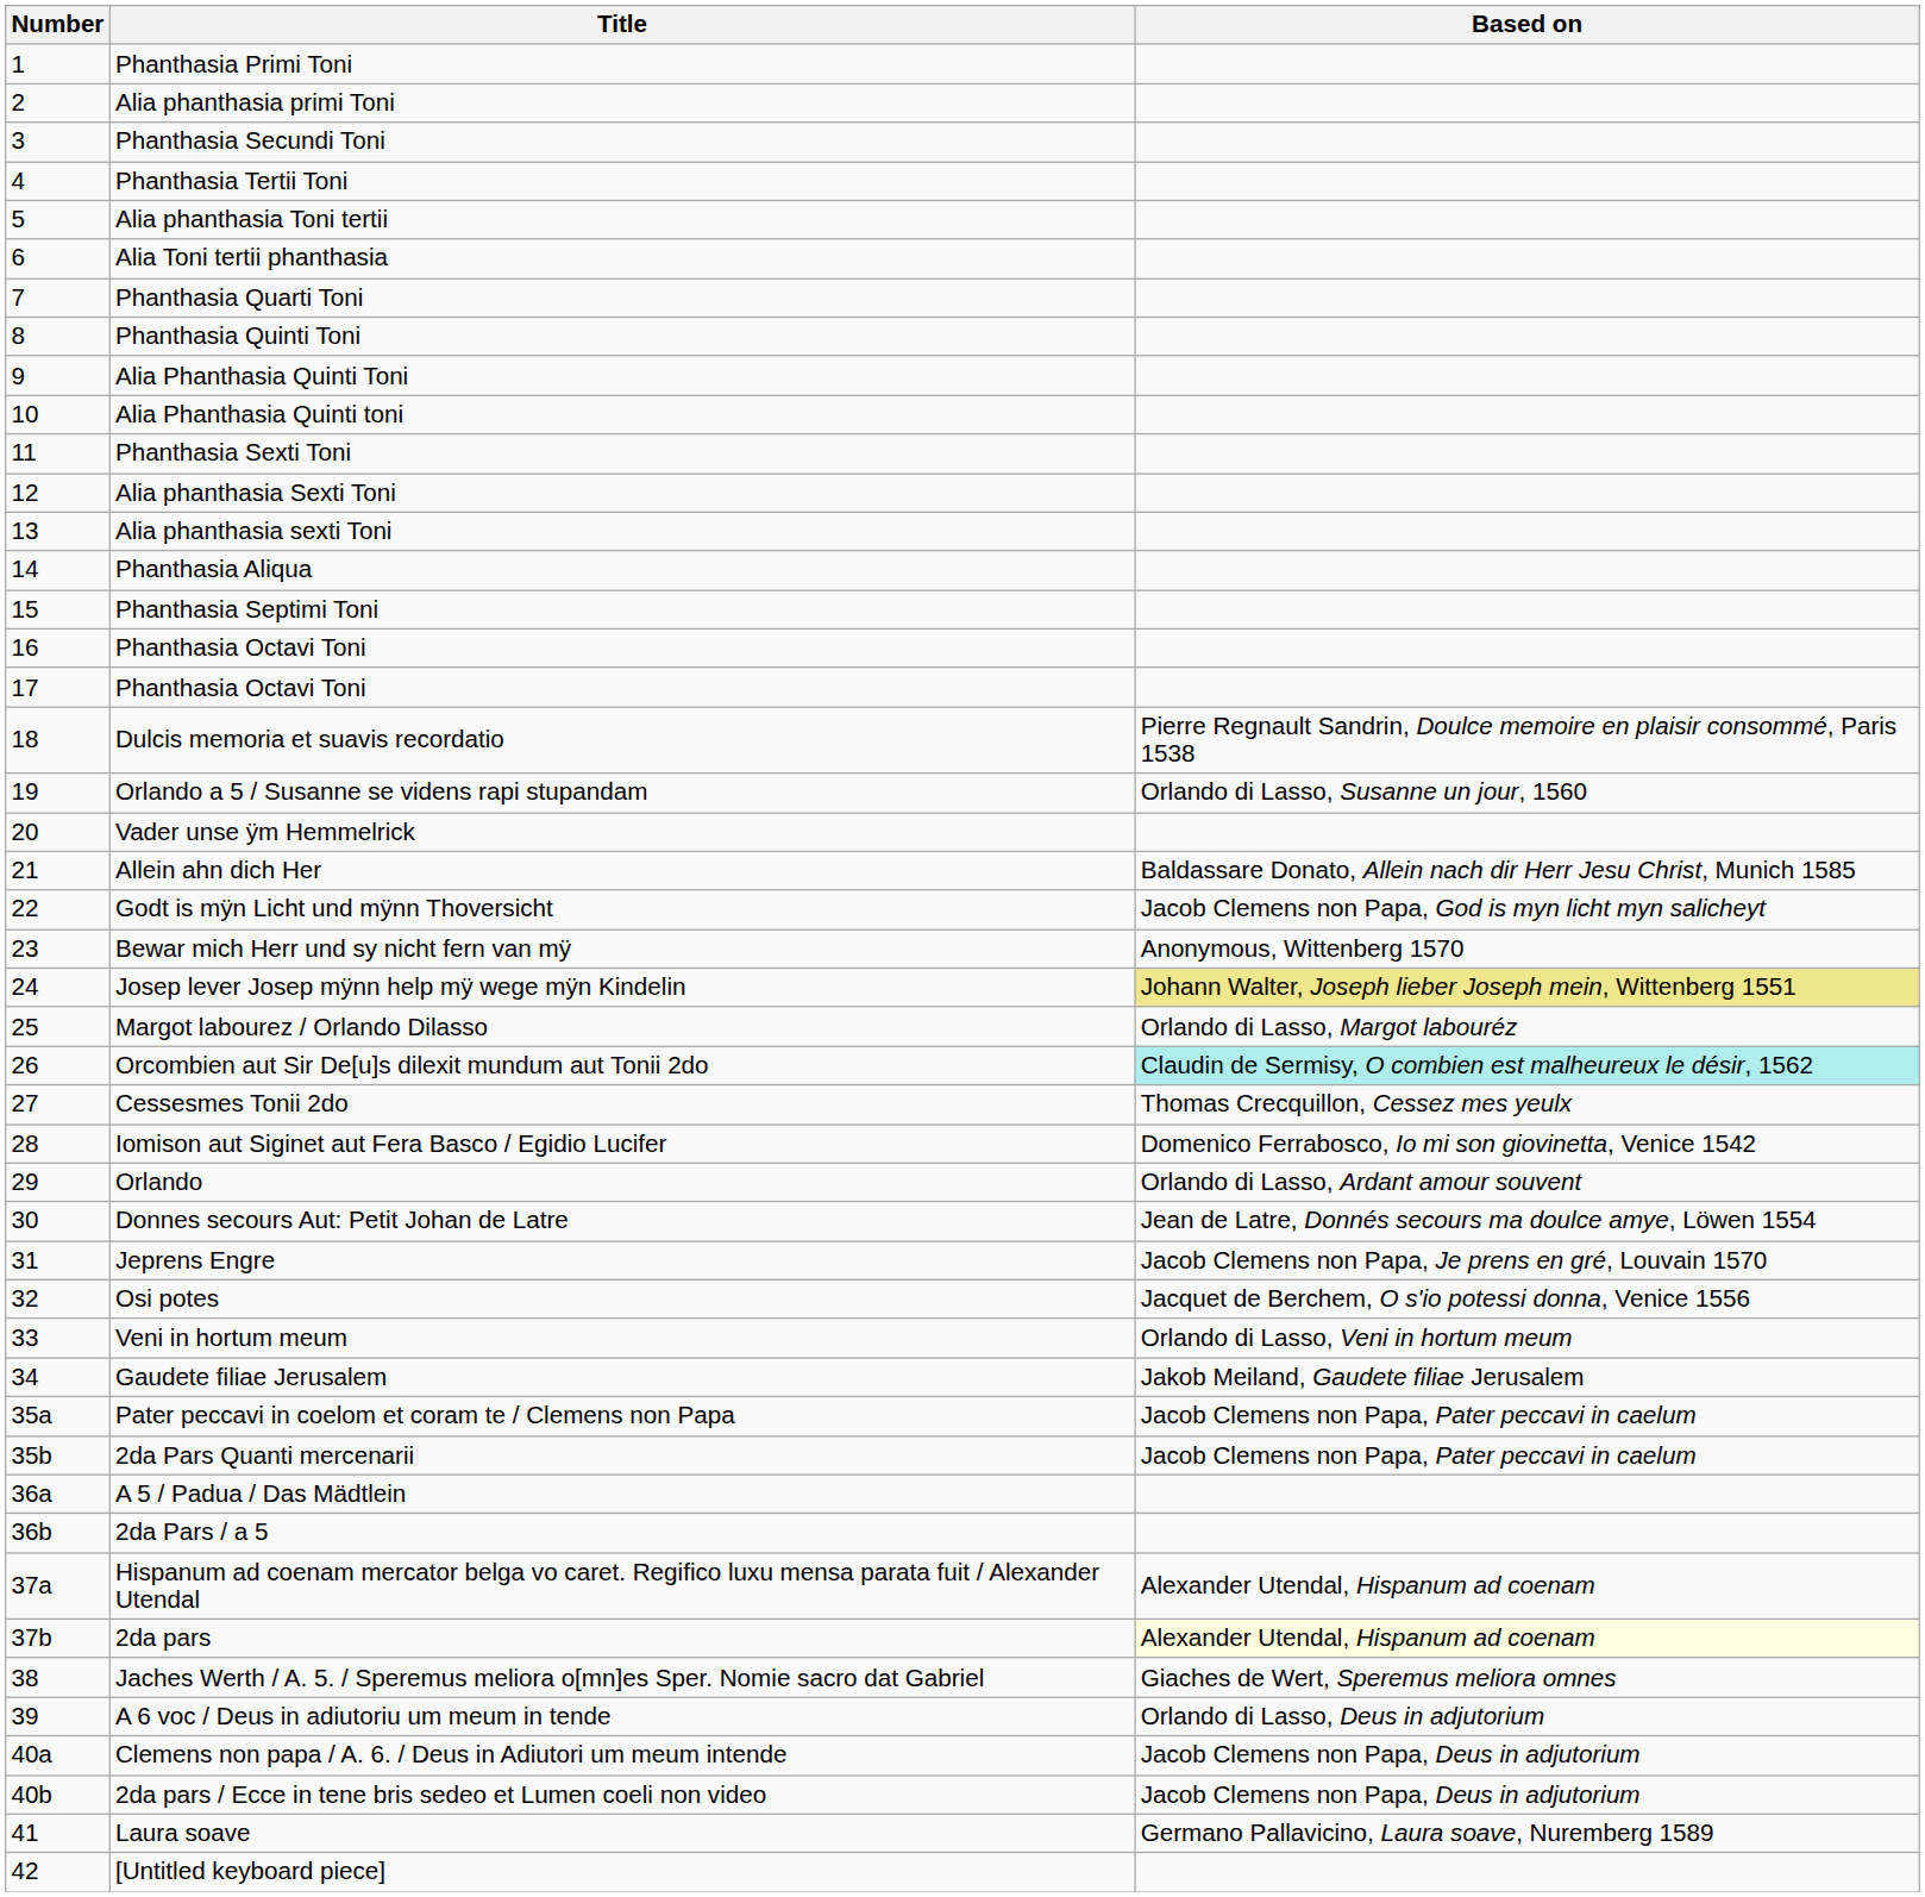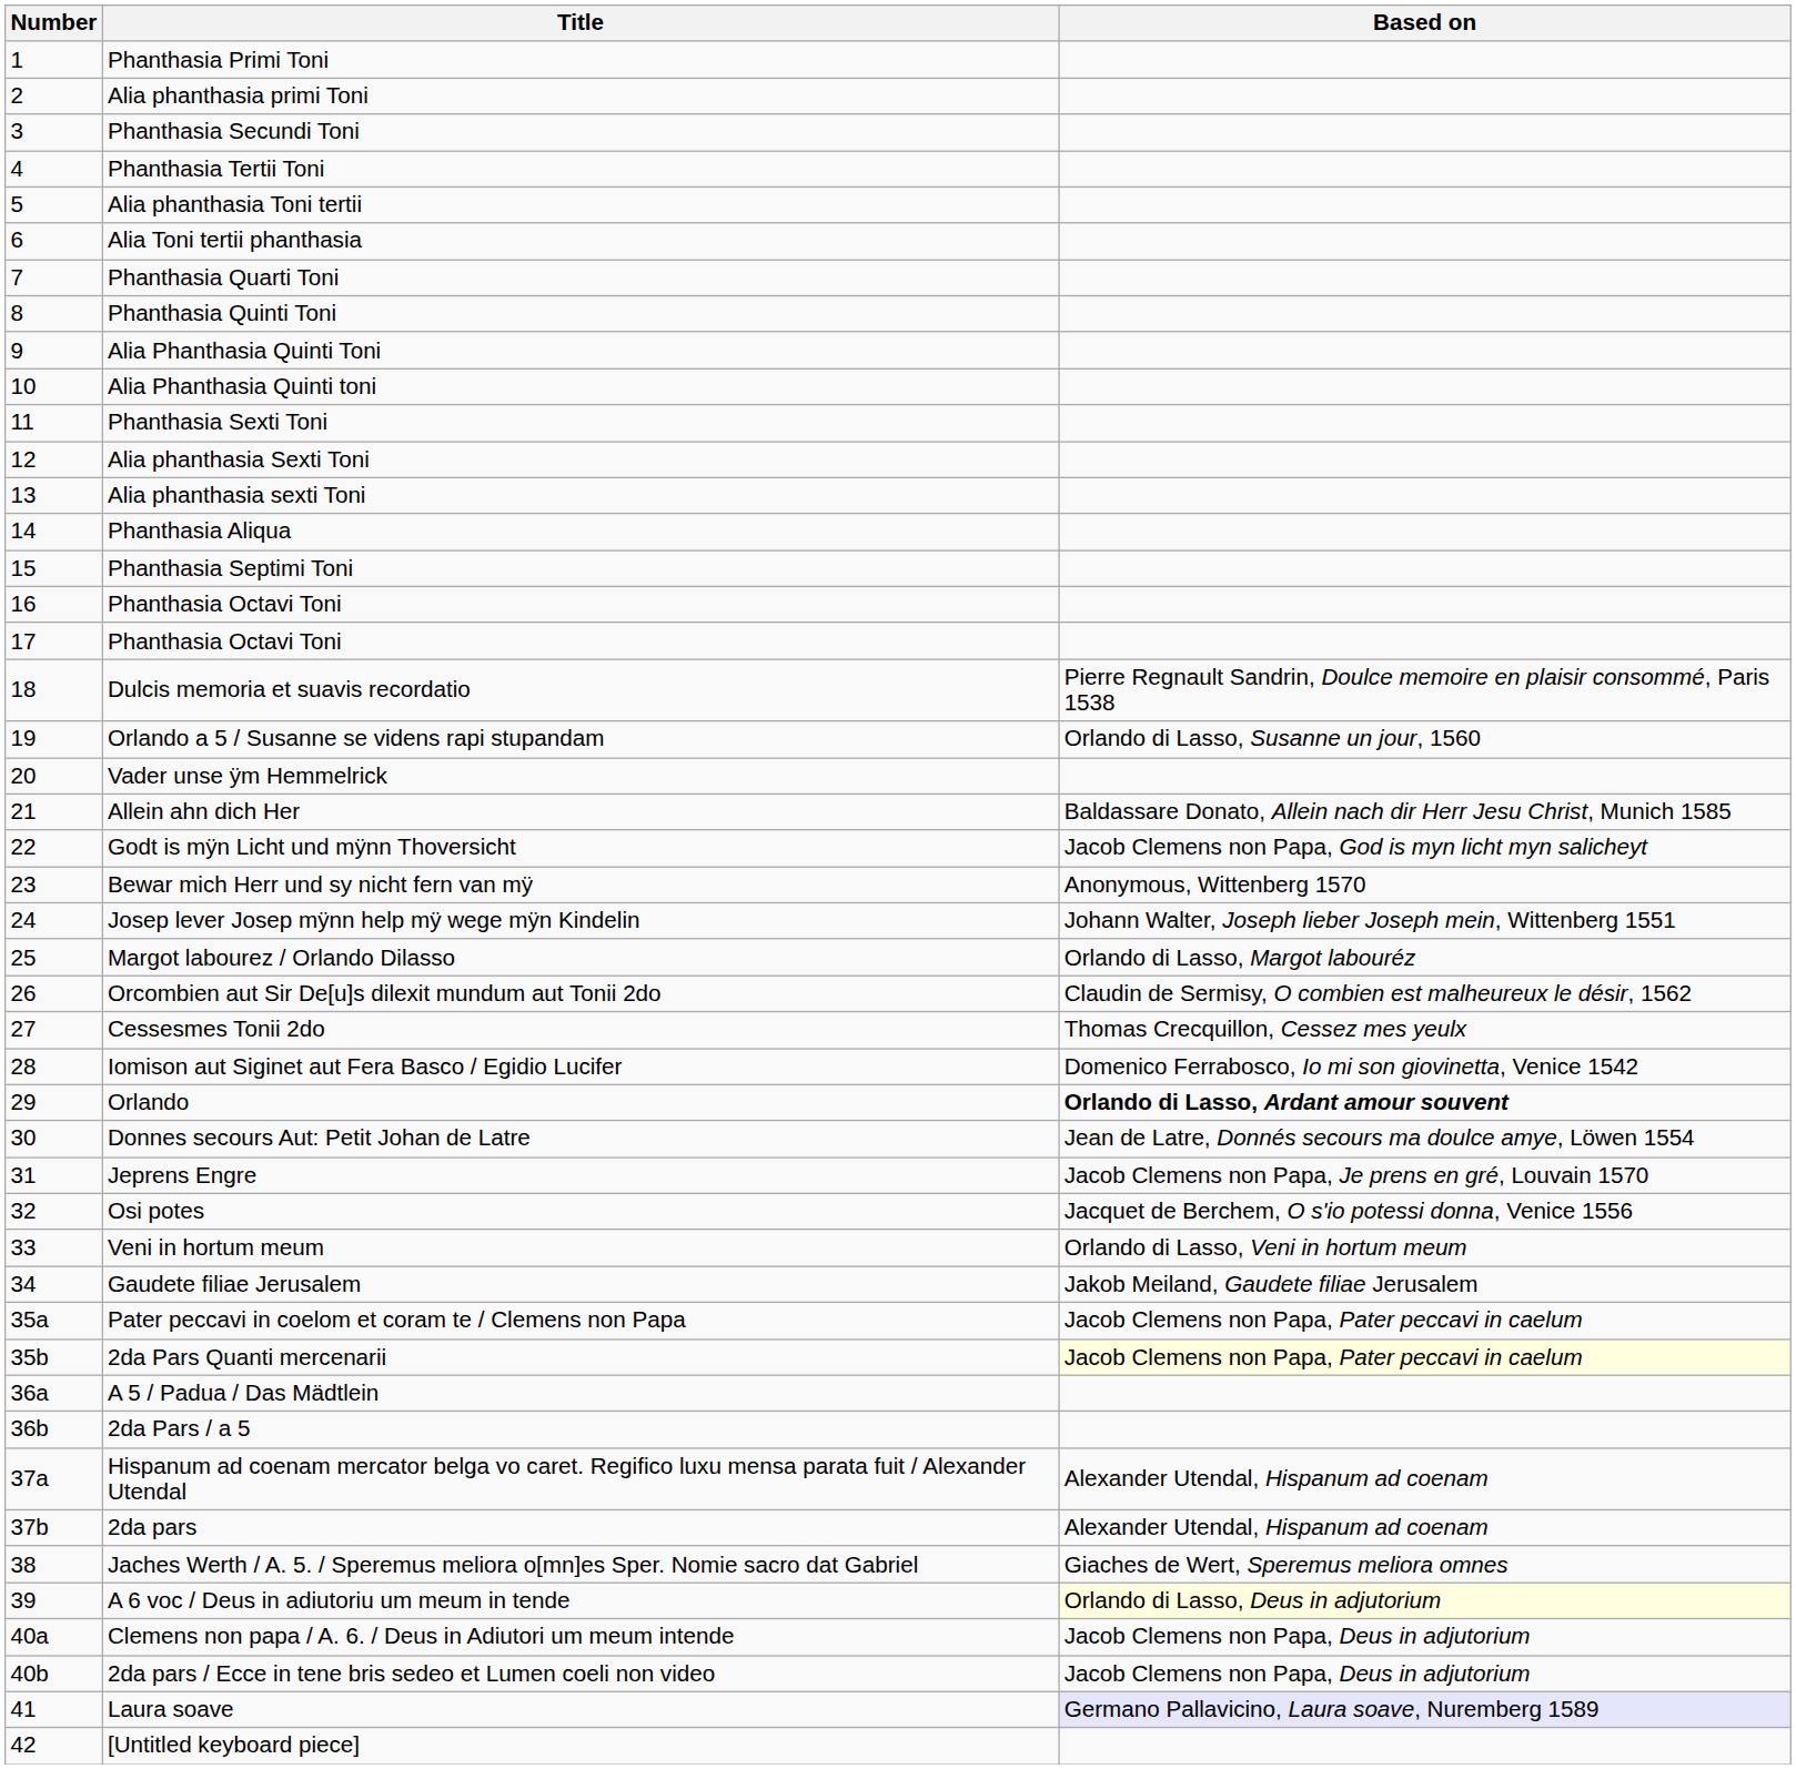Josep lever Josep mÿnn help mÿ wege mÿn Kindelin | Based on: khaki background -> no background
Orcombien aut Sir De[u]s dilexit mundum aut Tonii 2do | Based on: paleturquoise background -> no background
Orlando | Based on: normal -> bold
2da Pars Quanti mercenarii | Based on: no background -> lightyellow background
2da pars | Based on: lightyellow background -> no background
A 6 voc / Deus in adiutoriu um meum in tende | Based on: no background -> lightyellow background
Laura soave | Based on: no background -> lavender background
